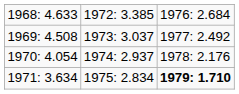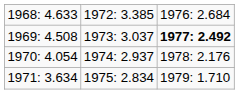1969: 4.508 | column 3: normal -> bold
1971: 3.634 | column 3: bold -> normal
